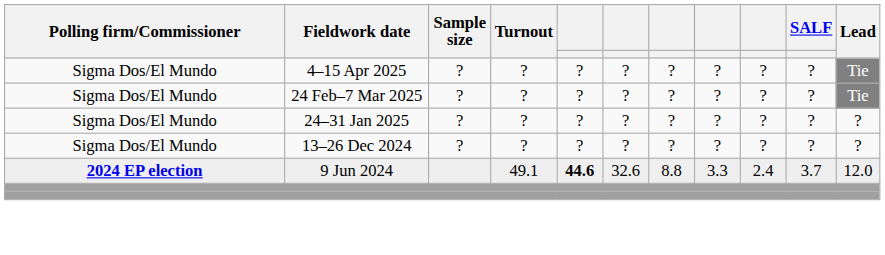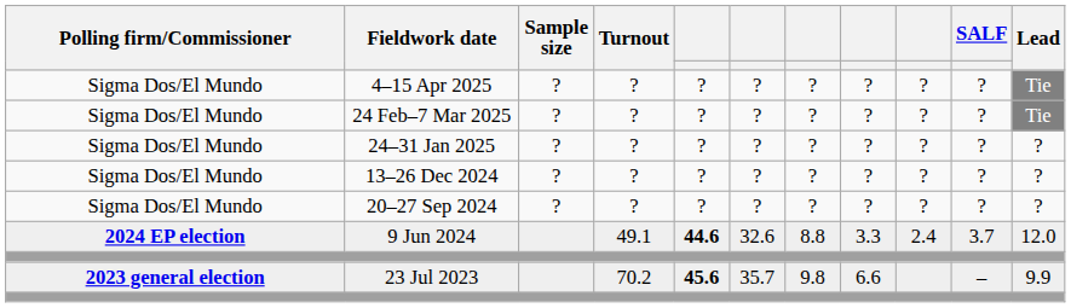+ row: Sigma Dos/El Mundo | 20–27 Sep 2024 | ? | ? | ? | ? | ? | ? | ? | ? | ?
+ row: 2023 general election | 23 Jul 2023 | 70.2 | 45.6 | 35.7 | 9.8 | 6.6 | – | 9.9
